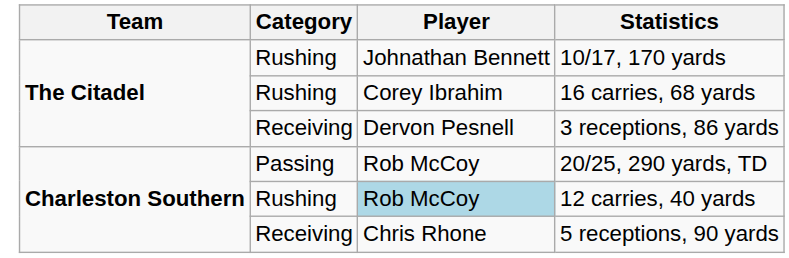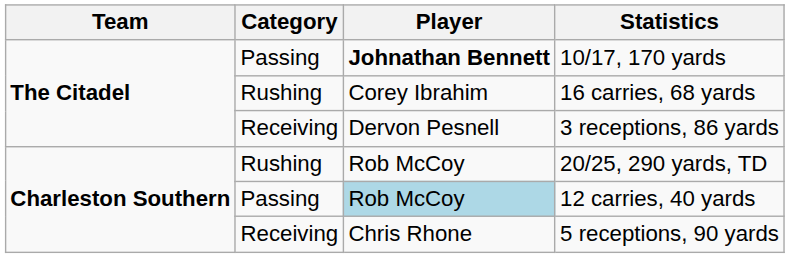10/17, 170 yards | Category: Rushing -> Passing
10/17, 170 yards | Player: normal -> bold
20/25, 290 yards, TD | Category: Passing -> Rushing
12 carries, 40 yards | Category: Rushing -> Passing
